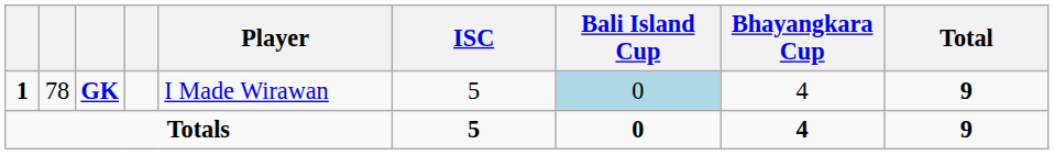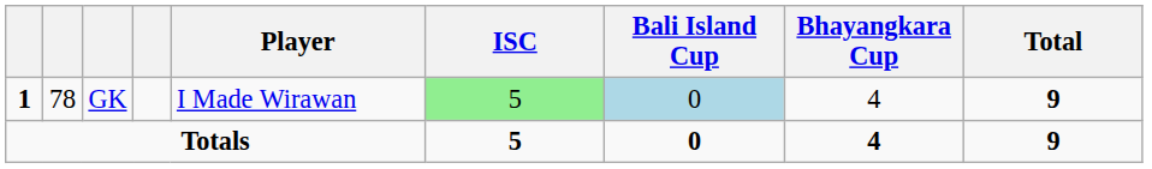1 | column 3: bold -> normal
1 | ISC: no background -> lightgreen background
